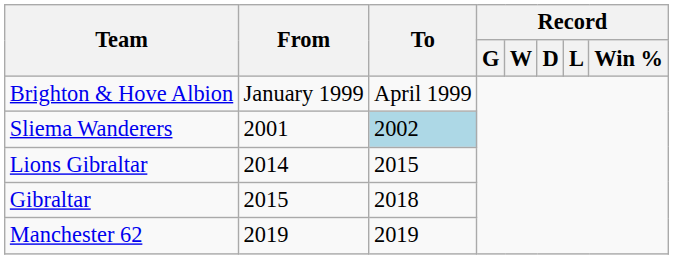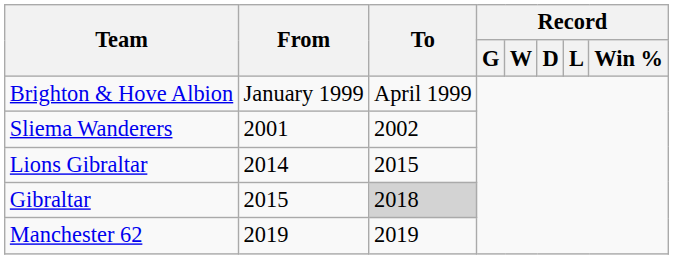Sliema Wanderers | To: lightblue background -> no background
Gibraltar | To: no background -> lightgrey background
